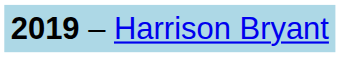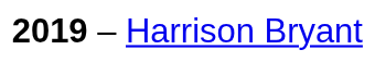row 1 | column 1: lightblue background -> no background
